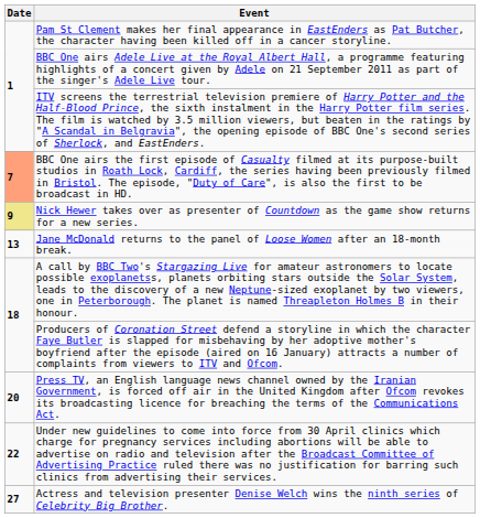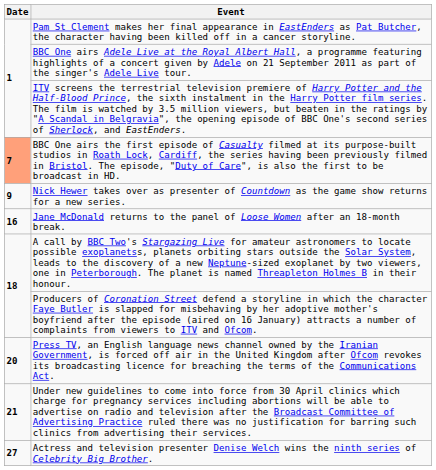row 6 | Date: khaki background -> no background
row 7 | Date: 13 -> 16
row 11 | Date: 22 -> 21
